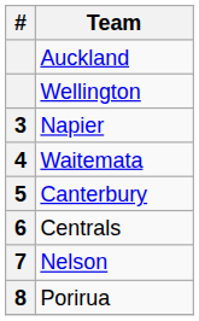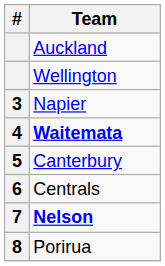Waitemata | Team: normal -> bold
Nelson | Team: normal -> bold
